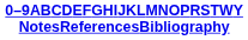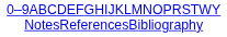row 1 | column 1: bold -> normal
